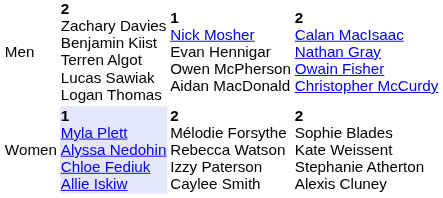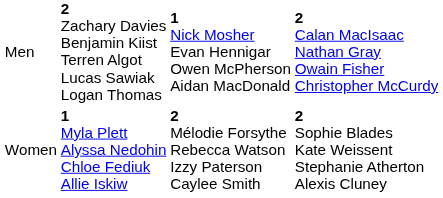Women | column 2: lavender background -> no background
